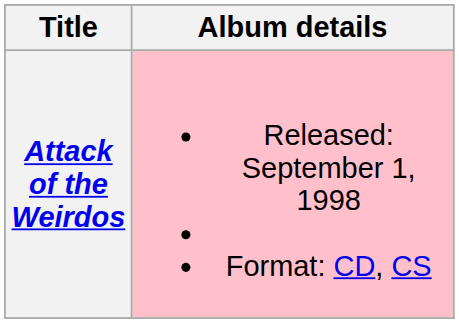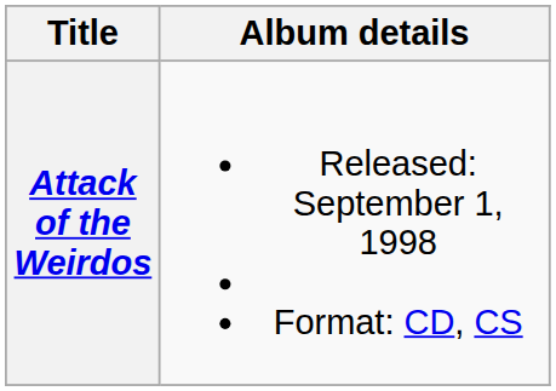Attack of the Weirdos | Album details: pink background -> no background
